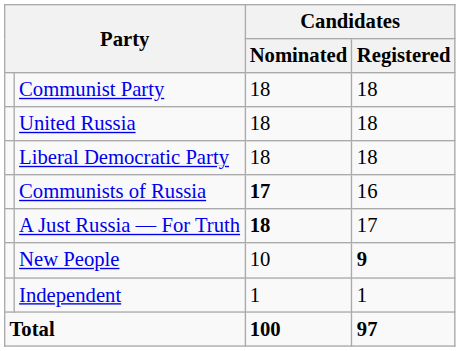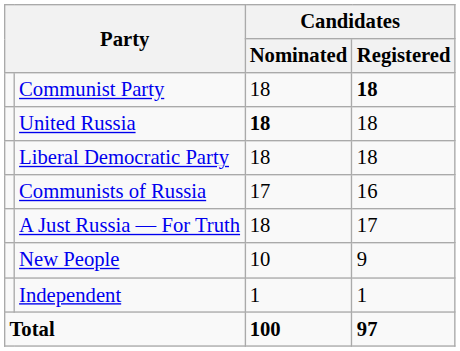Communist Party | Candidates / Registered: normal -> bold
United Russia | Candidates / Nominated: normal -> bold
Communists of Russia | Candidates / Nominated: bold -> normal
A Just Russia — For Truth | Candidates / Nominated: bold -> normal
New People | Candidates / Registered: bold -> normal
